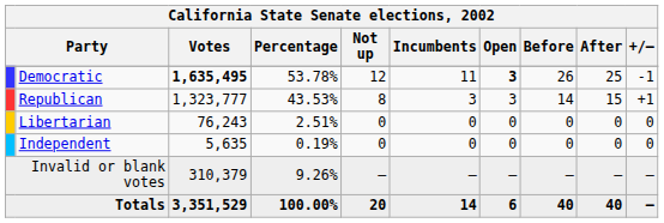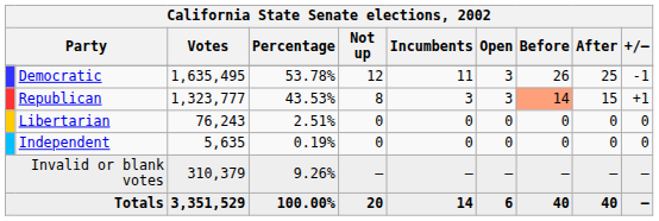Democratic | Votes: bold -> normal
Democratic | Open: bold -> normal
Republican | Before: no background -> lightsalmon background
